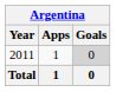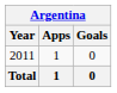2011 | Goals: lightgrey background -> no background
